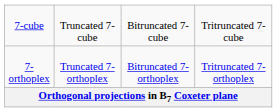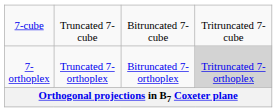7-orthoplex | column 4: no background -> lightgrey background
